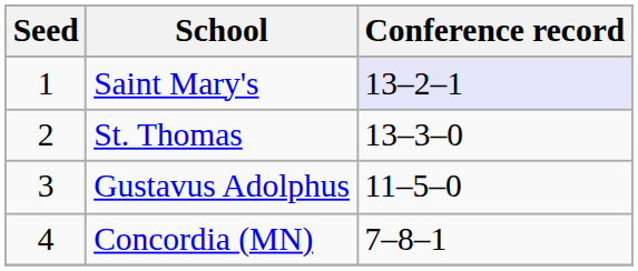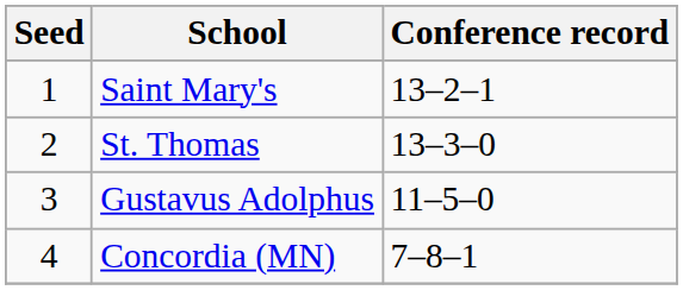Saint Mary's | Conference record: lavender background -> no background
